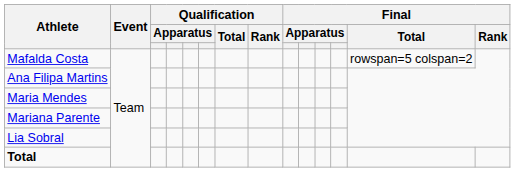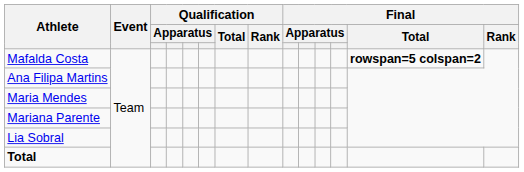Mafalda Costa | Final / Total: normal -> bold
